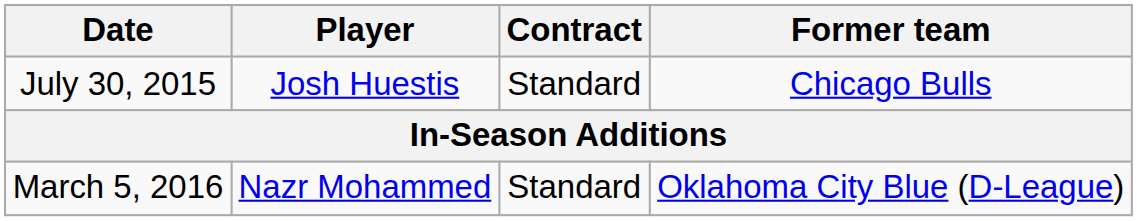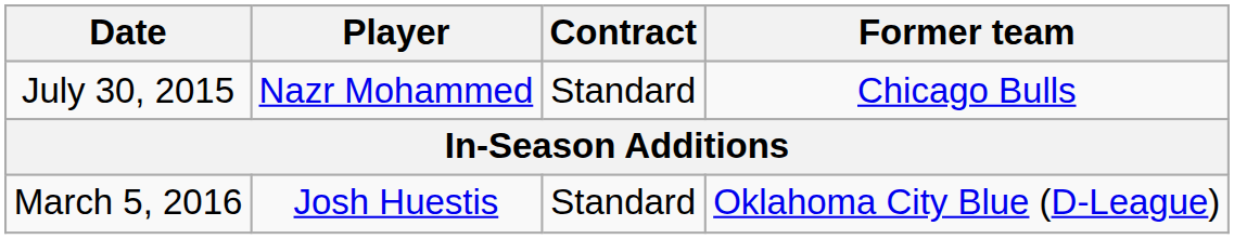July 30, 2015 | Player: Josh Huestis -> Nazr Mohammed
March 5, 2016 | Player: Nazr Mohammed -> Josh Huestis
